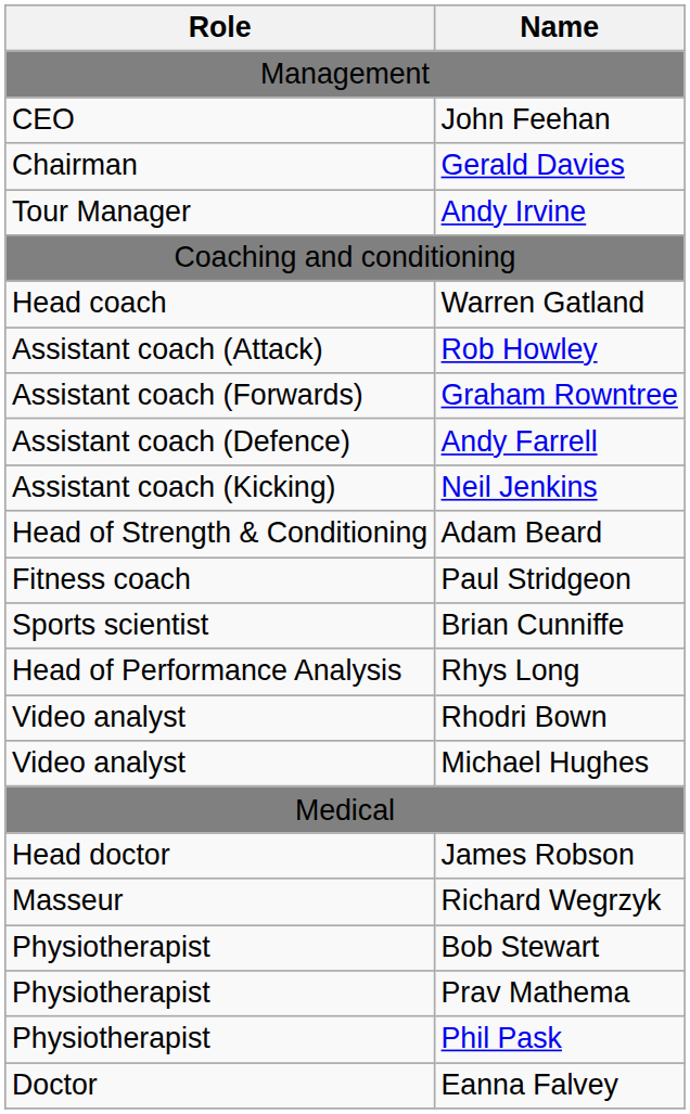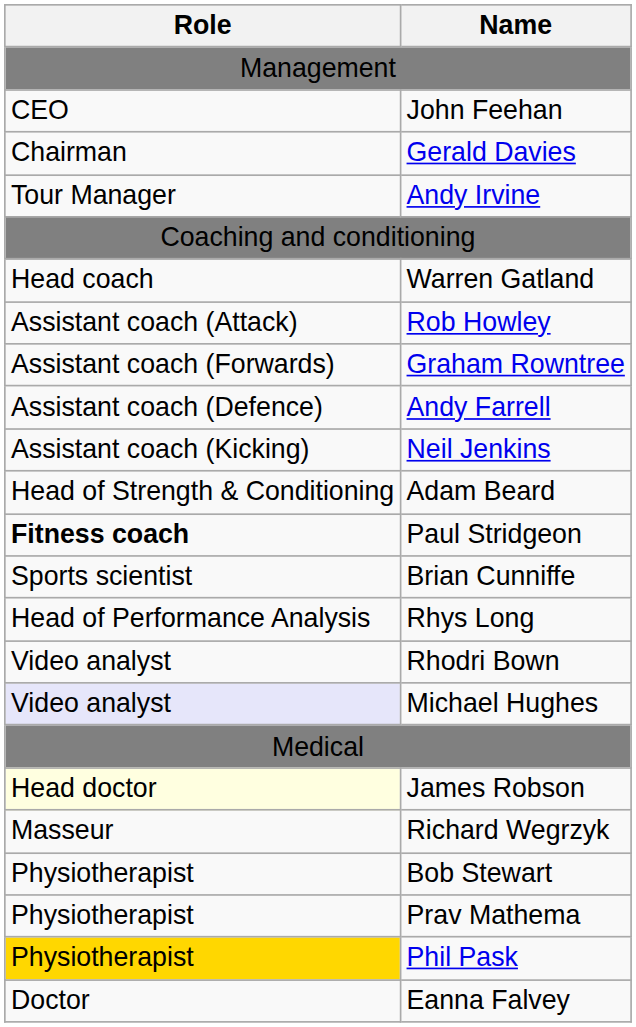Paul Stridgeon | Role: normal -> bold
Michael Hughes | Role: no background -> lavender background
James Robson | Role: no background -> lightyellow background
Phil Pask | Role: no background -> gold background
